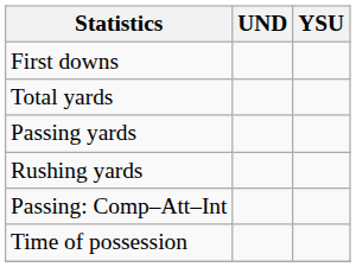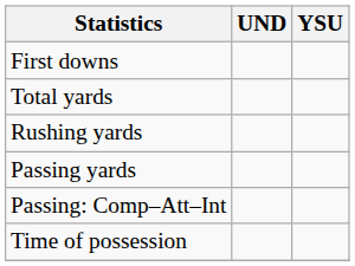rows swapped: Rushing yards <-> Passing yards
